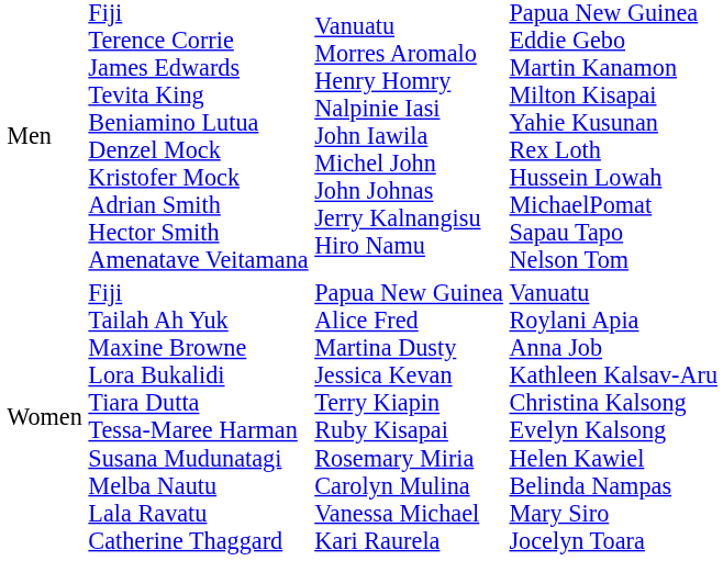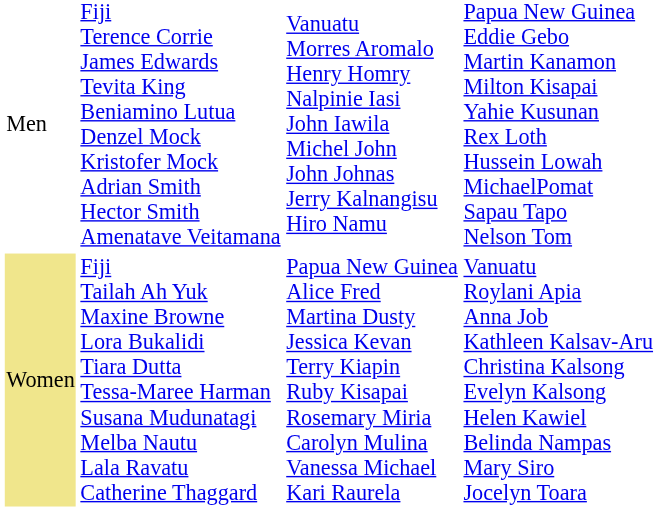Women | column 1: no background -> khaki background
